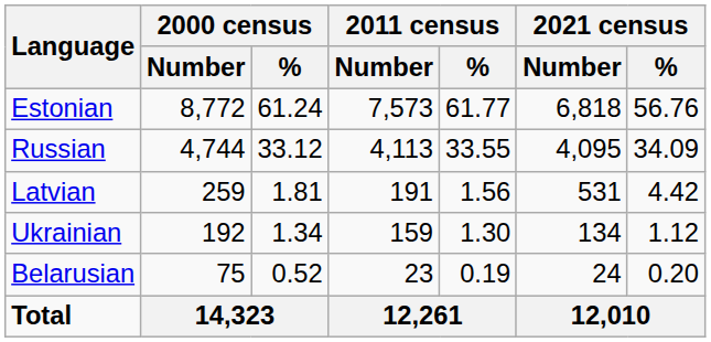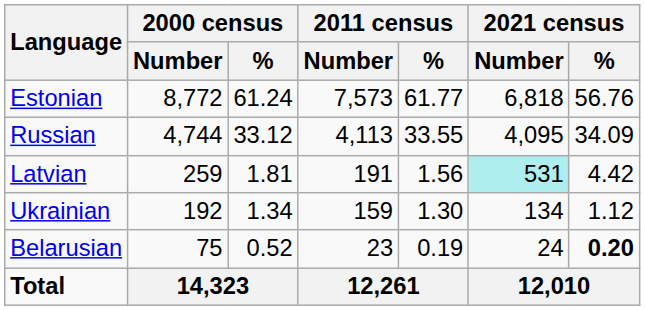Latvian | 2021 census / Number: no background -> paleturquoise background
Belarusian | 2021 census / %: normal -> bold
